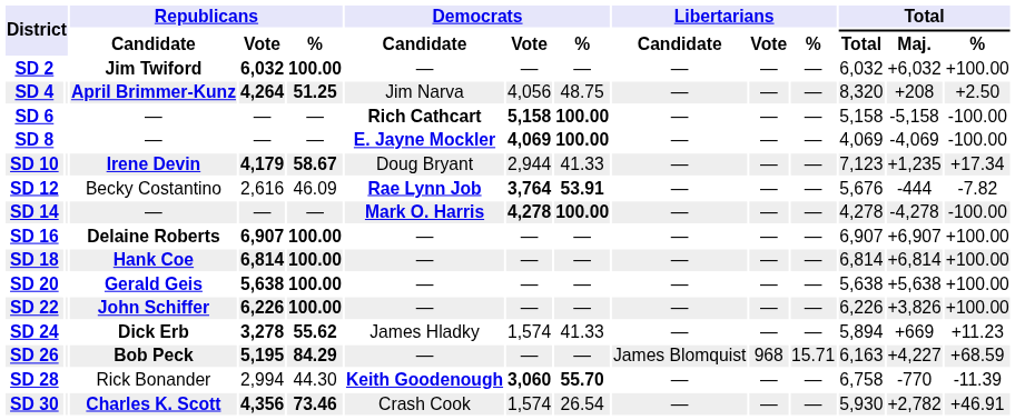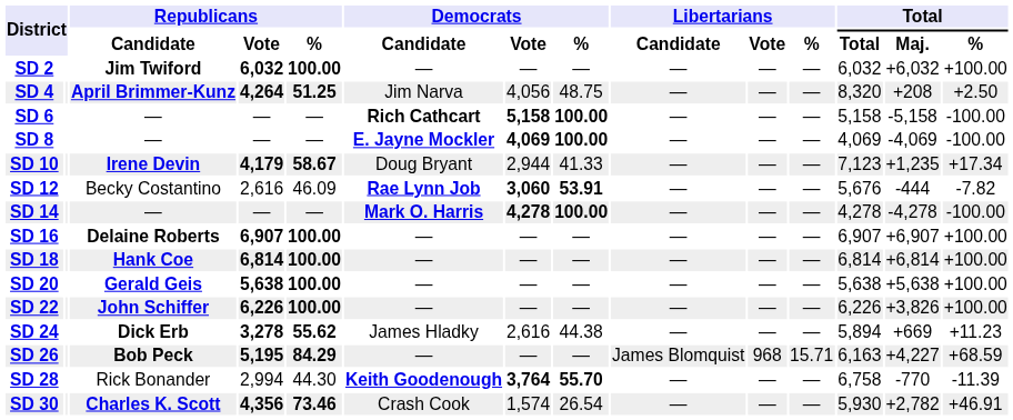SD 12 | Democrats / Vote: 3,764 -> 3,060
SD 24 | Democrats / Vote: 1,574 -> 2,616
SD 24 | Democrats / %: 41.33 -> 44.38
SD 28 | Democrats / Vote: 3,060 -> 3,764
